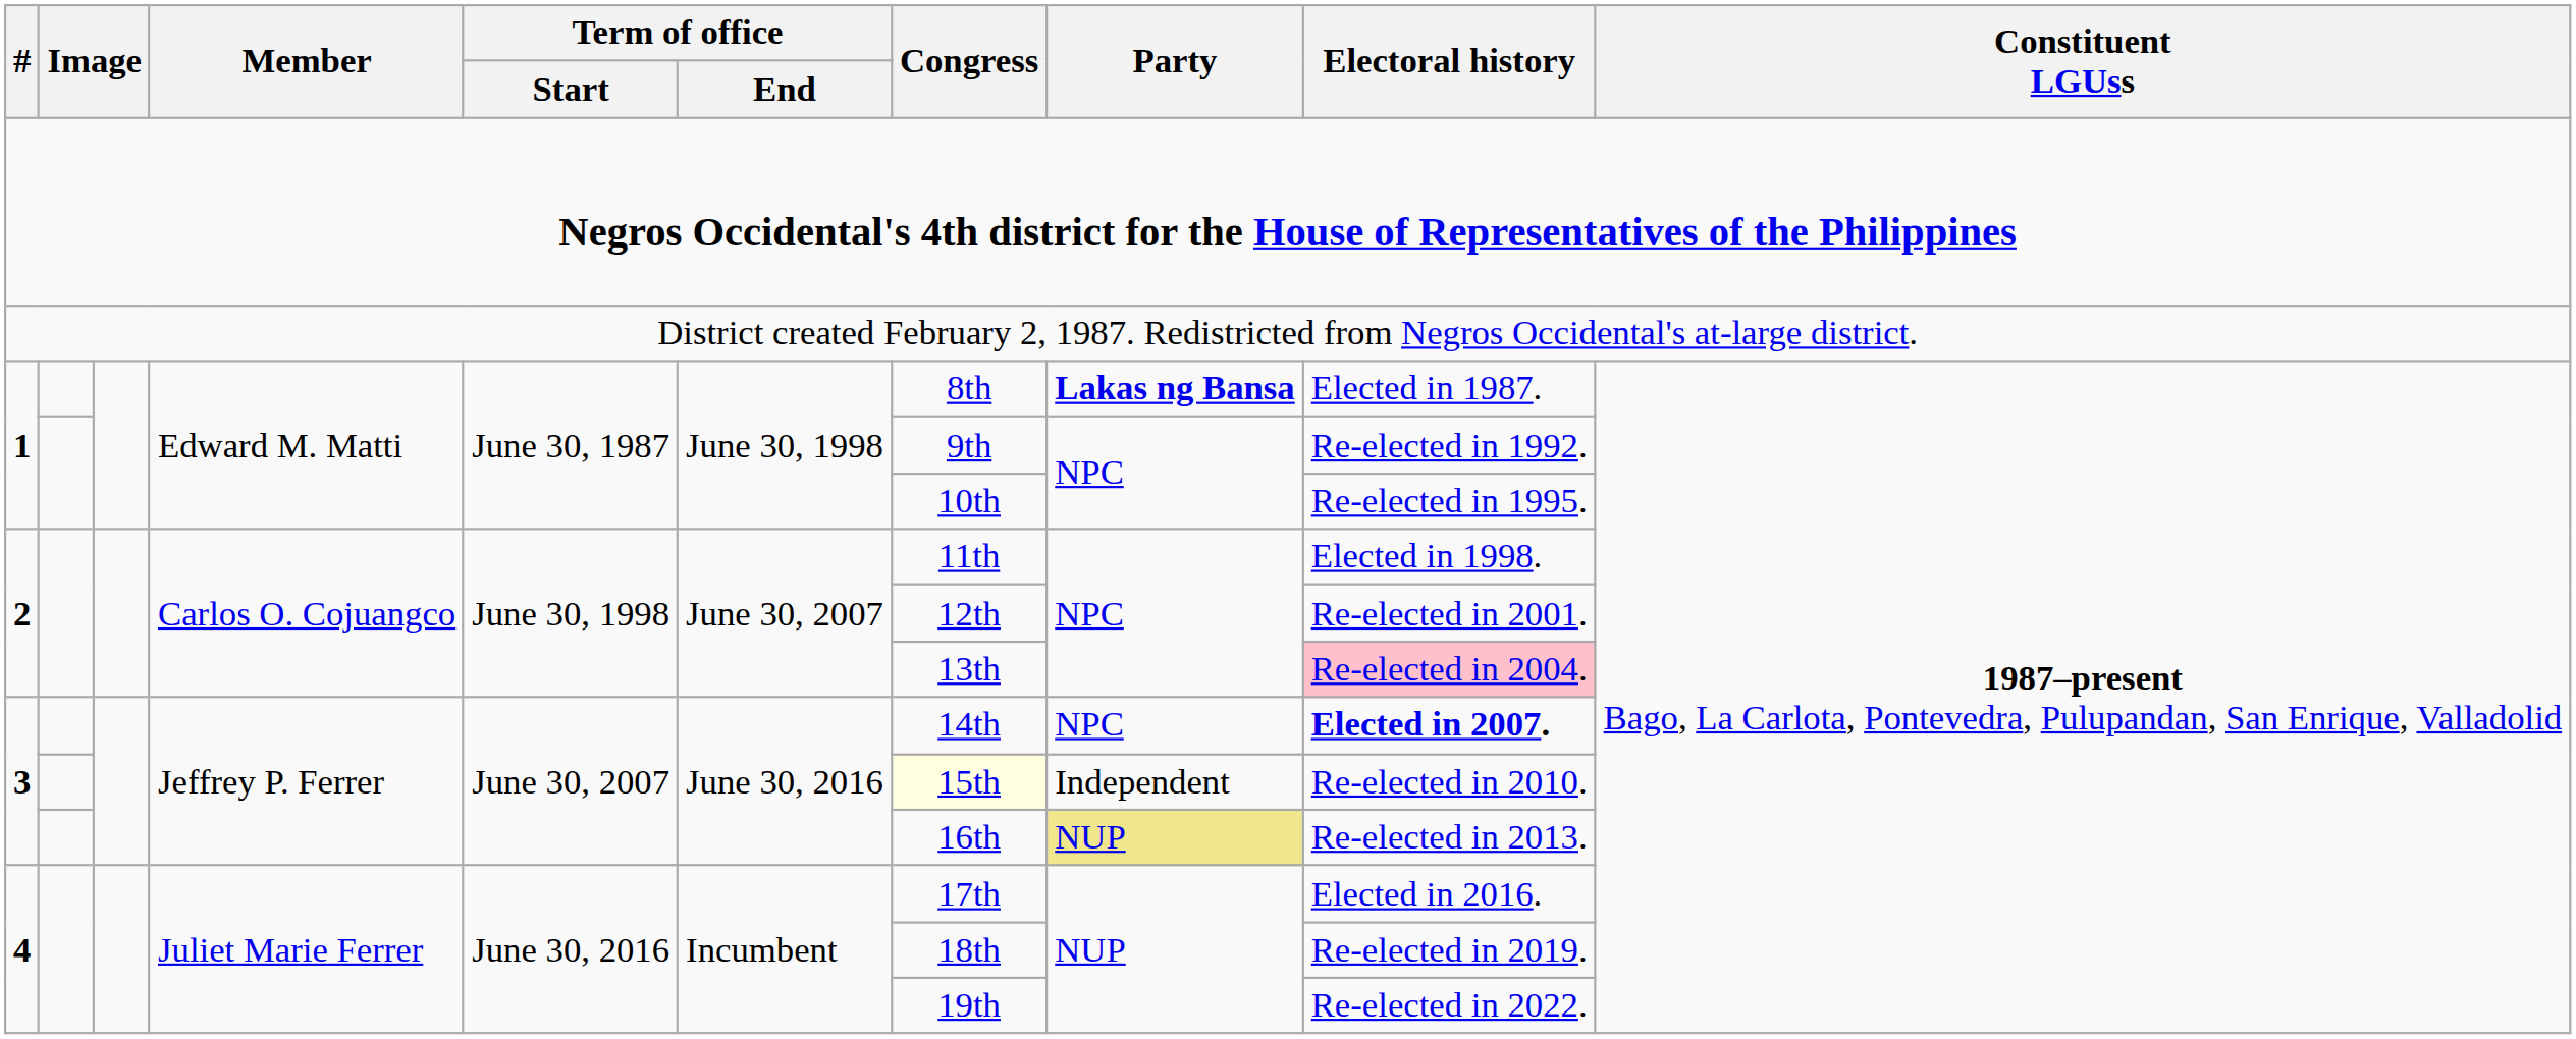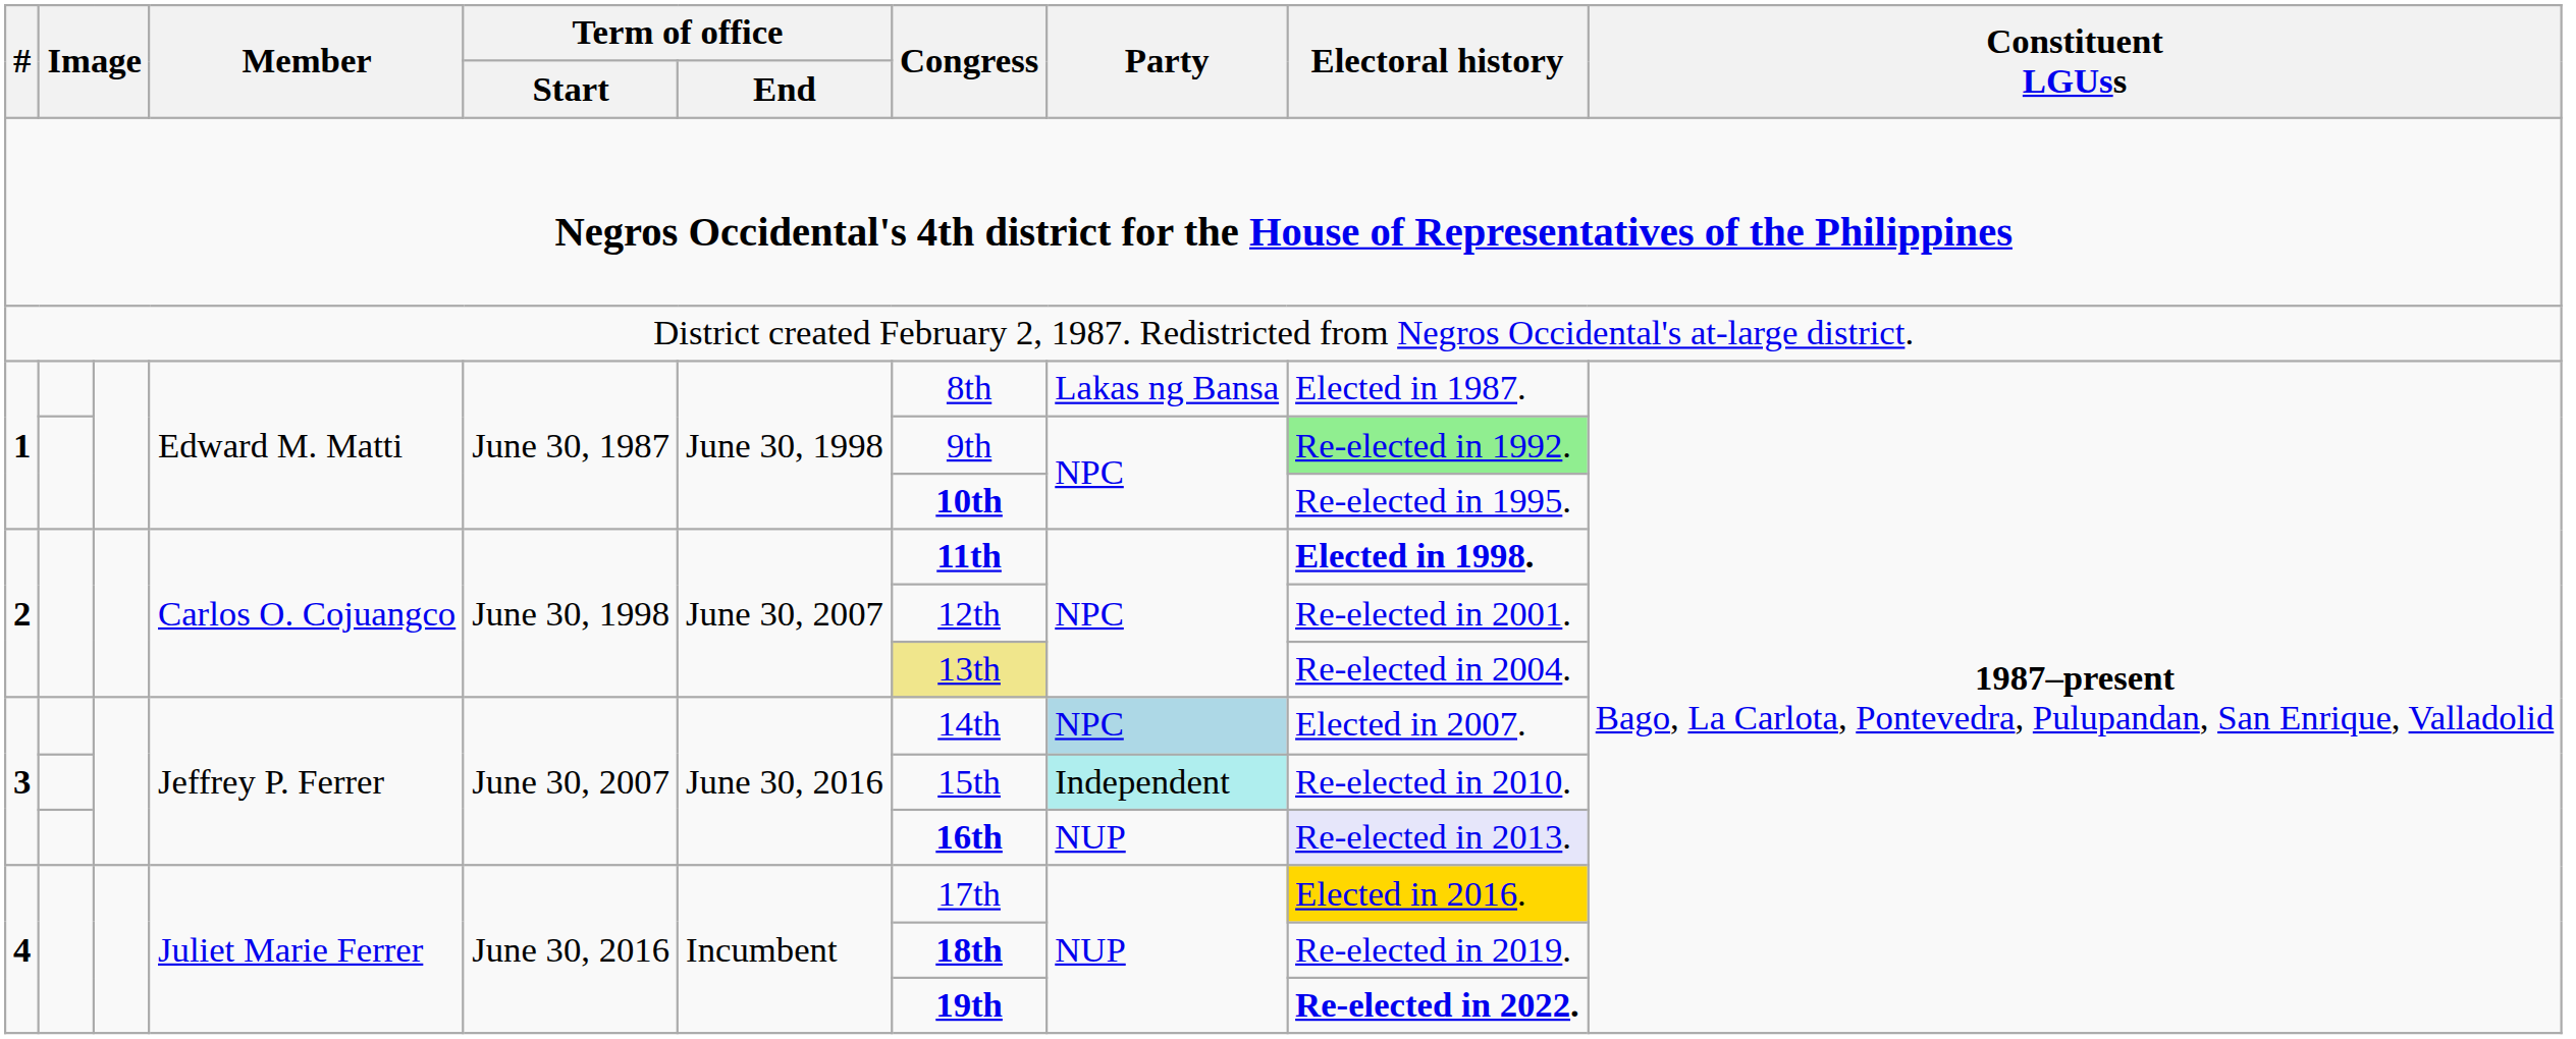row 5 | Party: bold -> normal
row 6 | Electoral history: no background -> lightgreen background
row 7 | Congress: normal -> bold
row 8 | Congress: normal -> bold
row 8 | Electoral history: normal -> bold
row 10 | Congress: no background -> khaki background
row 10 | Electoral history: pink background -> no background
row 11 | Party: no background -> lightblue background
row 11 | Electoral history: bold -> normal
row 12 | Congress: lightyellow background -> no background
row 12 | Party: no background -> paleturquoise background
row 13 | Congress: normal -> bold
row 13 | Party: khaki background -> no background
row 13 | Electoral history: no background -> lavender background
row 14 | Electoral history: no background -> gold background
row 15 | Congress: normal -> bold
row 16 | Congress: normal -> bold
row 16 | Electoral history: normal -> bold
